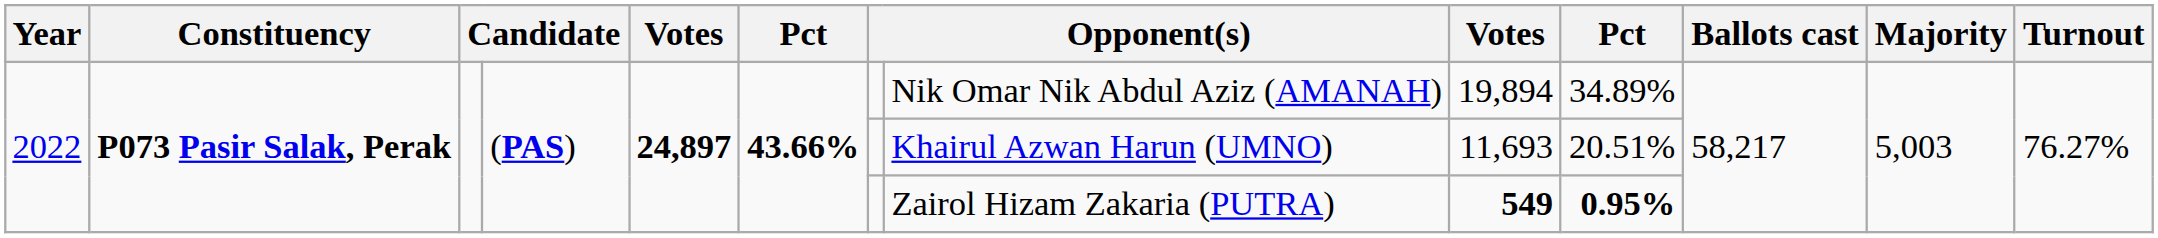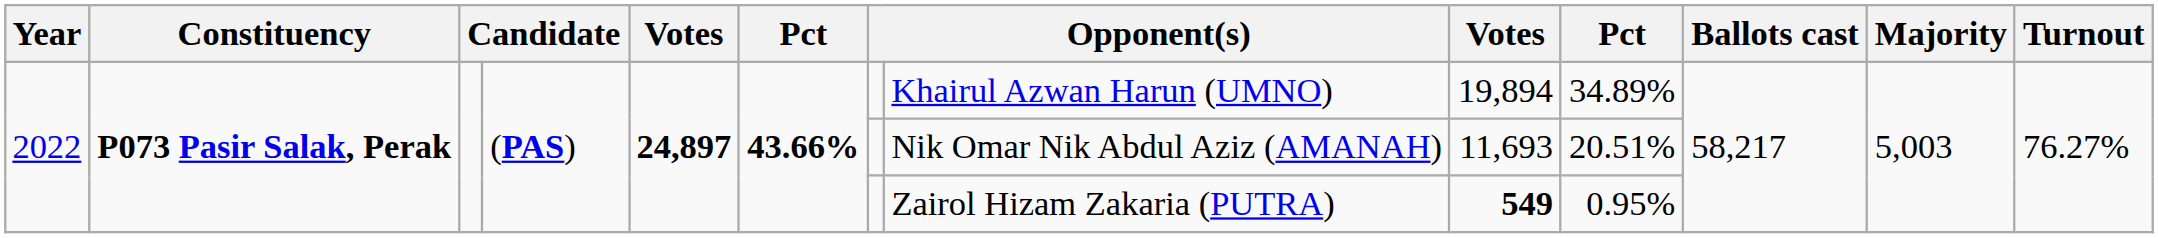row 2 | column 8: Nik Omar Nik Abdul Aziz (AMANAH) -> Khairul Azwan Harun (UMNO)
row 3 | column 8: Khairul Azwan Harun (UMNO) -> Nik Omar Nik Abdul Aziz (AMANAH)
row 4 | column 10: bold -> normal
